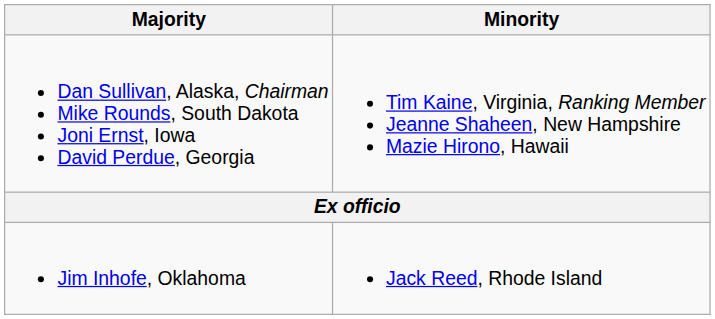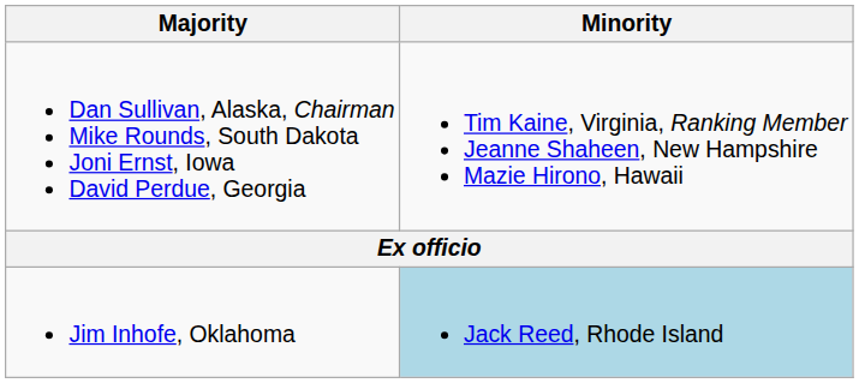Jim Inhofe, Oklahoma | Minority: no background -> lightblue background
